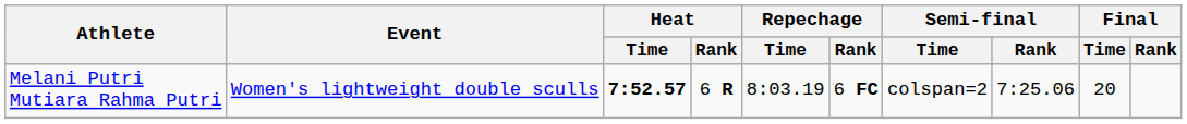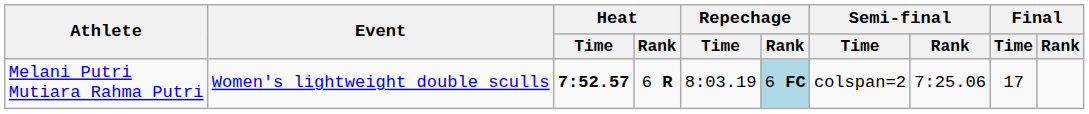Melani Putri Mutiara Rahma Putri | Repechage / Rank: no background -> lightblue background
Melani Putri Mutiara Rahma Putri | Final / Time: 20 -> 17
